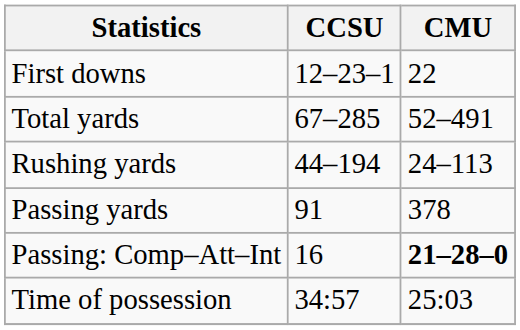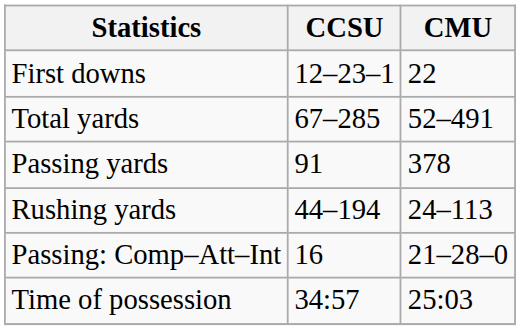rows swapped: Rushing yards <-> Passing yards
Passing: Comp–Att–Int | CMU: bold -> normal
